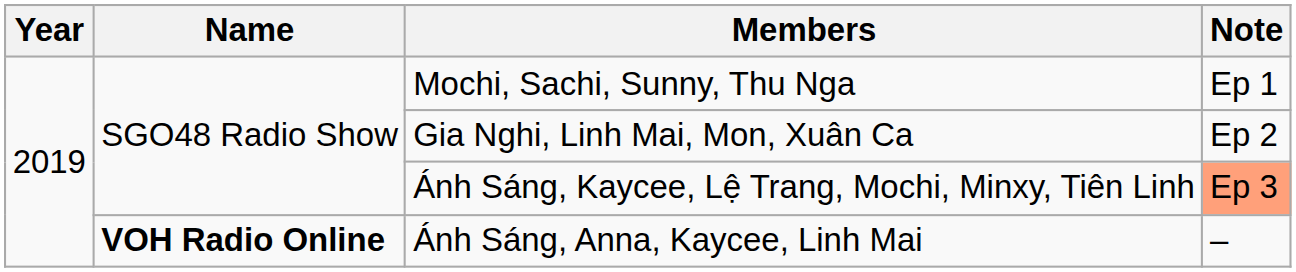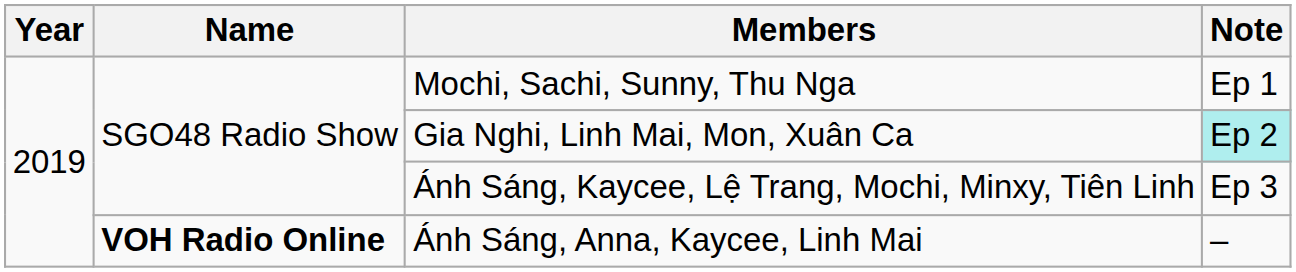Gia Nghi, Linh Mai, Mon, Xuân Ca | Note: no background -> paleturquoise background
Ánh Sáng, Kaycee, Lệ Trang, Mochi, Minxy, Tiên Linh | Note: lightsalmon background -> no background
